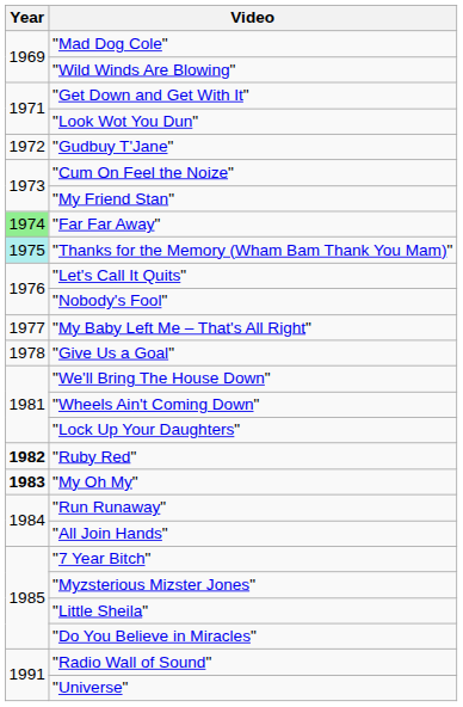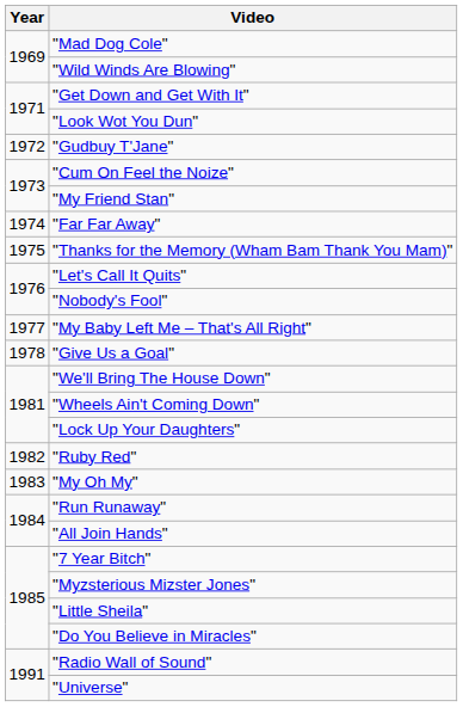"Far Far Away" | Year: lightgreen background -> no background
"Thanks for the Memory (Wham Bam Thank You Mam)" | Year: paleturquoise background -> no background
"Ruby Red" | Year: bold -> normal
"My Oh My" | Year: bold -> normal
